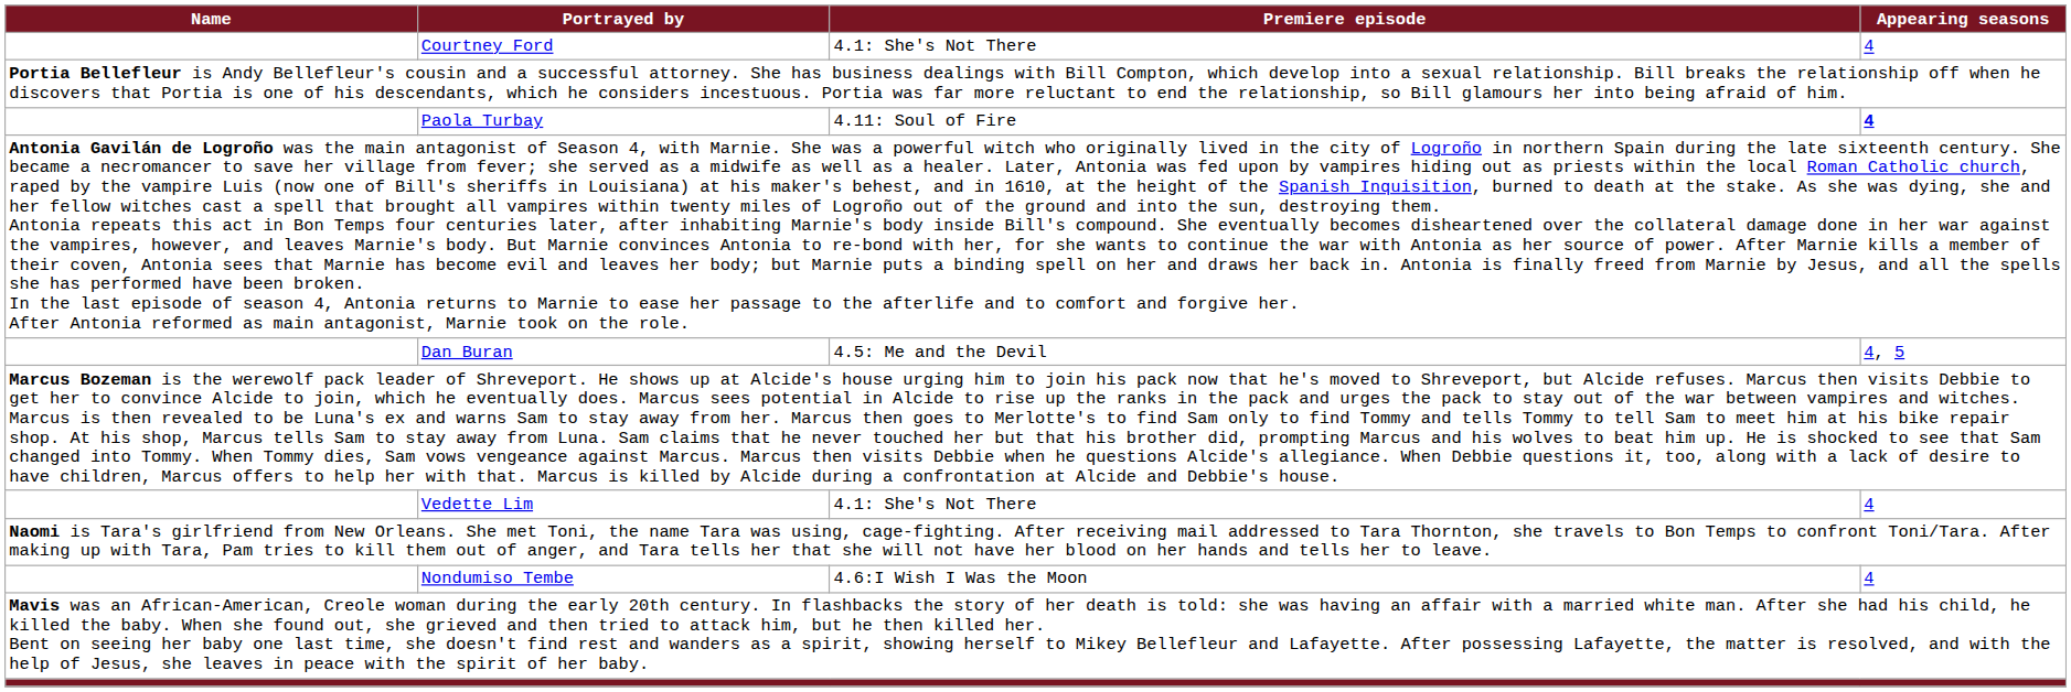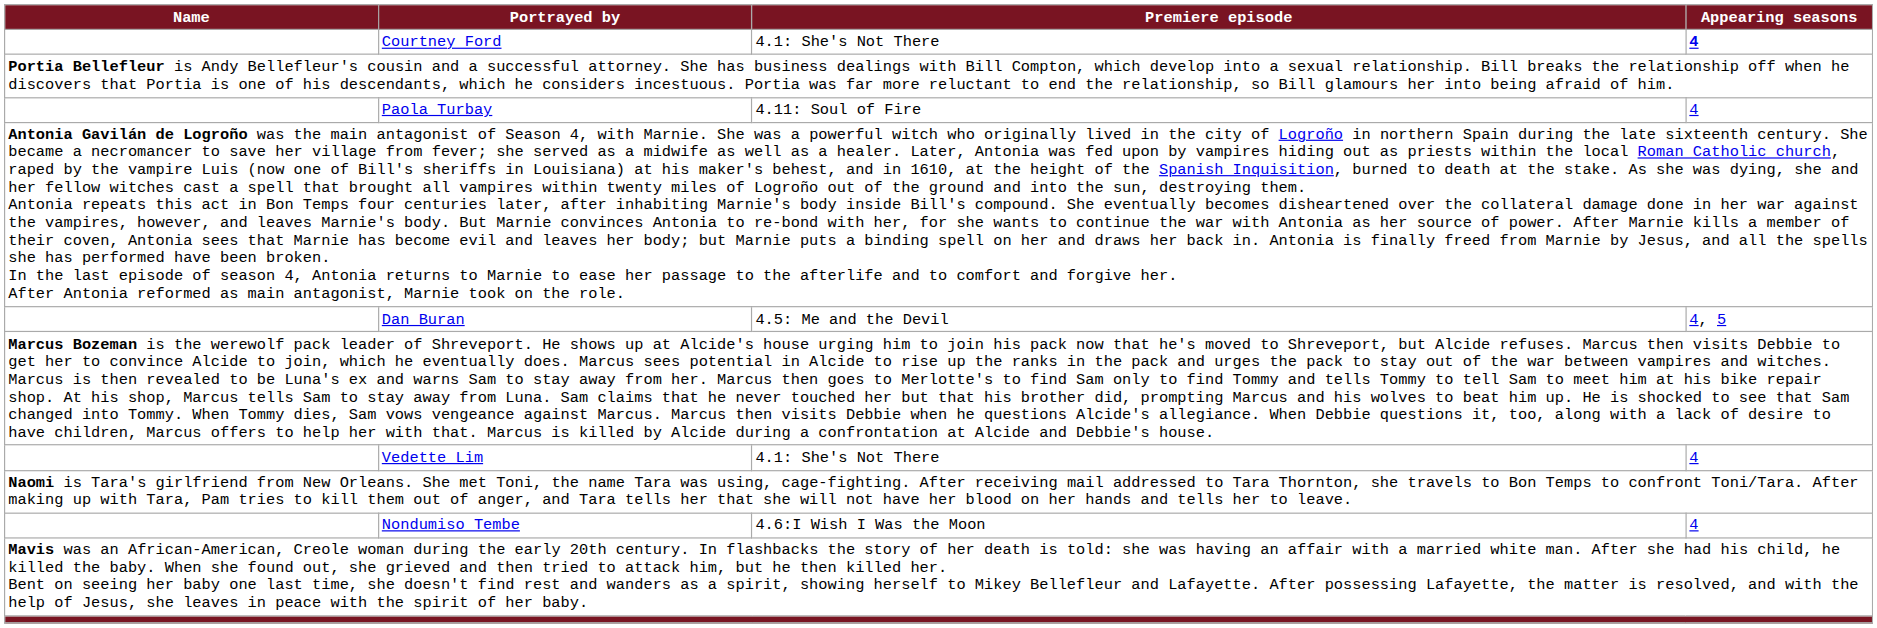Courtney Ford | Appearing seasons: normal -> bold
Paola Turbay | Appearing seasons: bold -> normal
